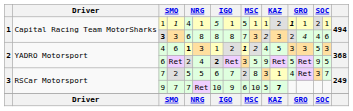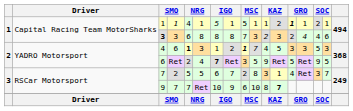row 4 | column 10: 2 -> 7
row 5 | column 7: 2 -> 7
row 7 | column 11: 5 -> 8
